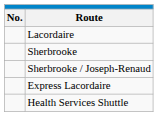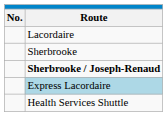Sherbrooke / Joseph-Renaud | Route: normal -> bold
Express Lacordaire | Route: no background -> lightblue background
